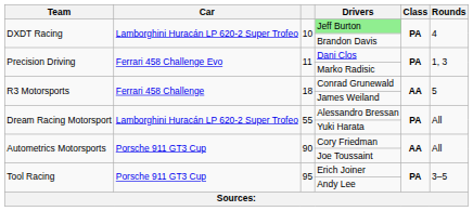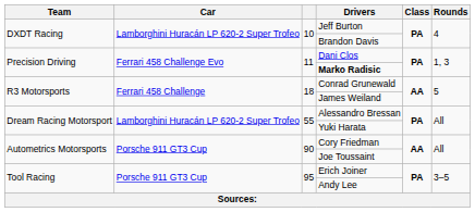Jeff Burton | Drivers: lightgreen background -> no background
Marko Radisic | Drivers: normal -> bold
